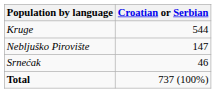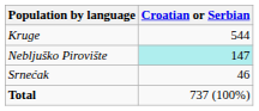Nebljuško Pirovište | Croatian or Serbian: no background -> paleturquoise background
